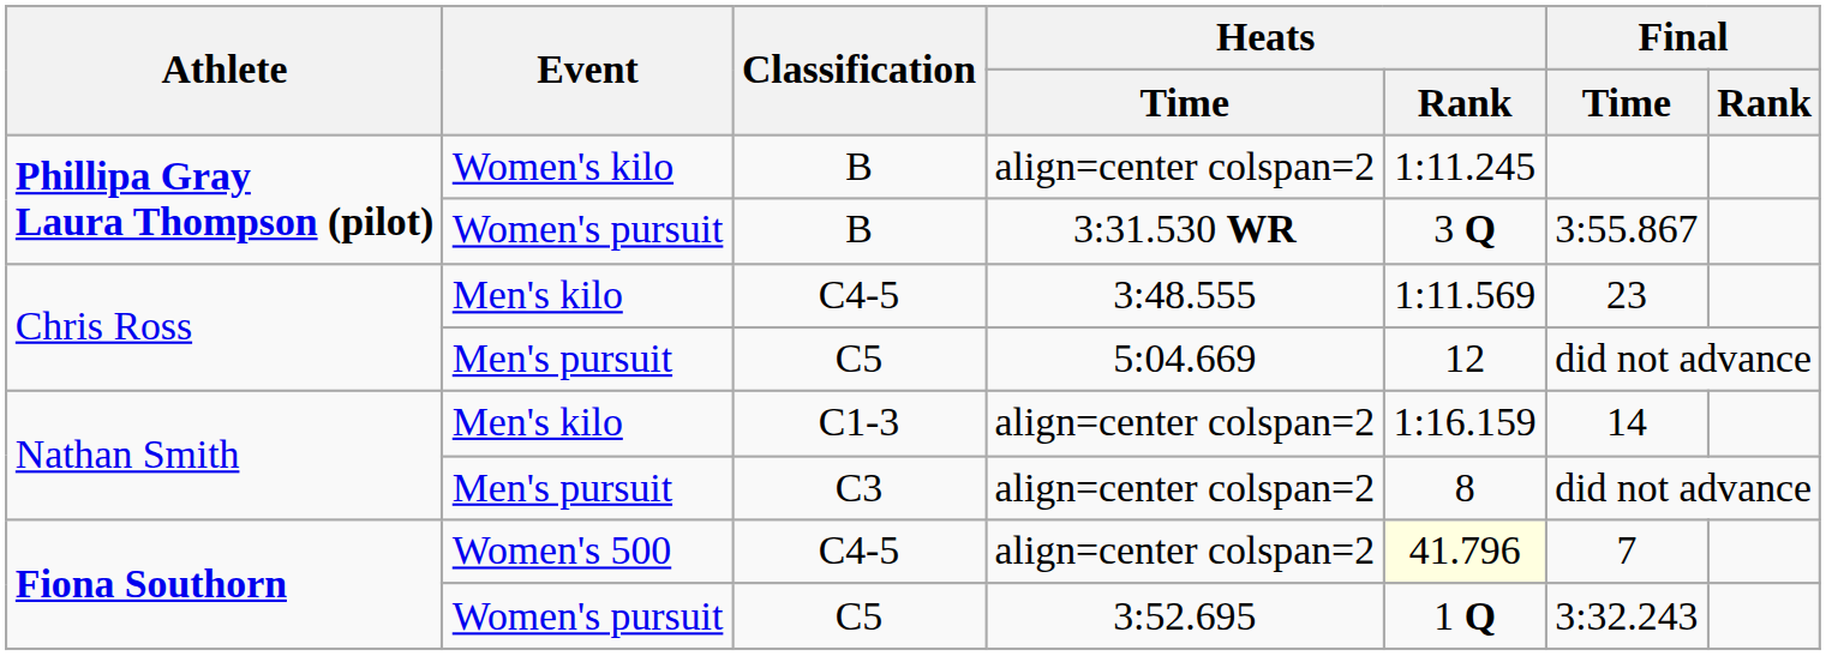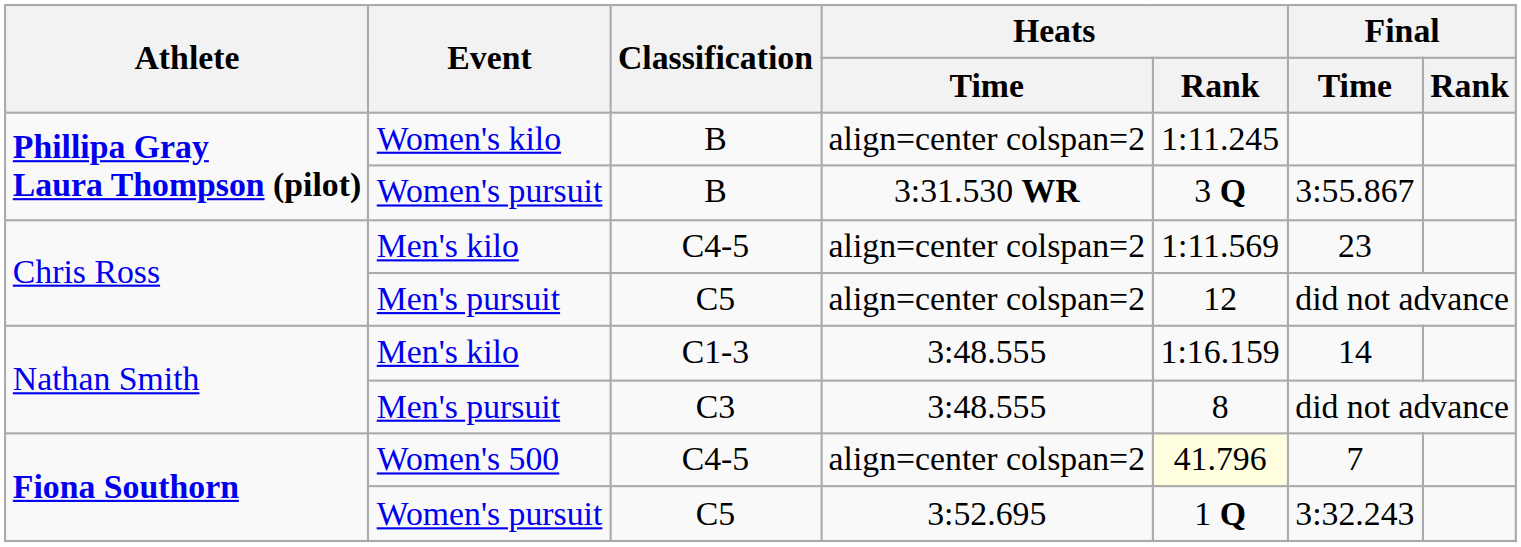Men's kilo / C4-5 | Heats / Time: 3:48.555 -> align=center colspan=2
Men's pursuit / C5 | Heats / Time: 5:04.669 -> align=center colspan=2
Men's kilo / C1-3 | Heats / Time: align=center colspan=2 -> 3:48.555
Men's pursuit / C3 | Heats / Time: align=center colspan=2 -> 3:48.555
